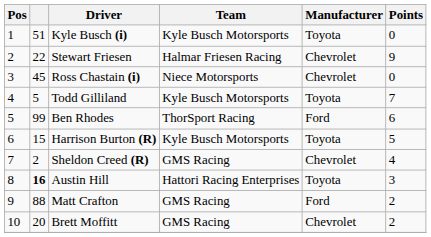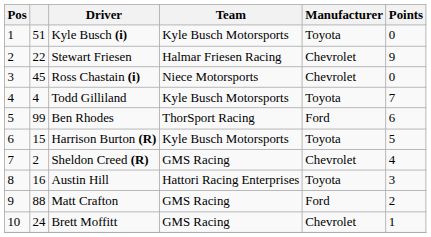Todd Gilliland | column 2: 5 -> 4
Austin Hill | column 2: bold -> normal
Brett Moffitt | column 2: 20 -> 24
Brett Moffitt | Points: 2 -> 1
